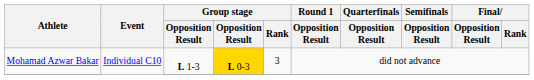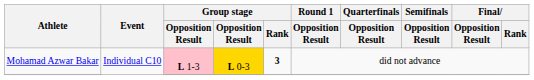Mohamad Azwar Bakar | column 3: no background -> pink background
Mohamad Azwar Bakar | Group stage / Rank: normal -> bold
